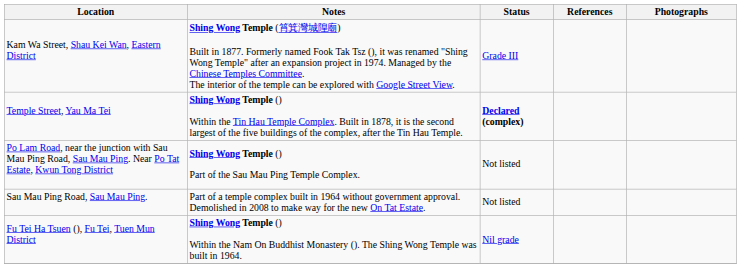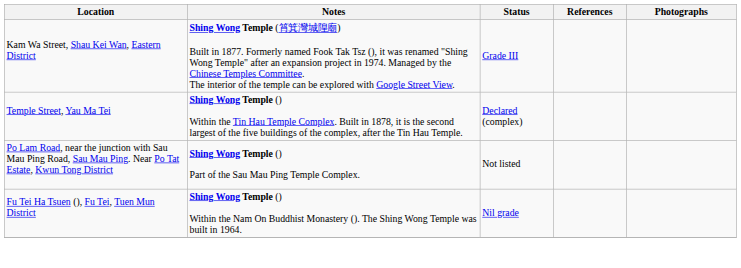Temple Street, Yau Ma Tei | Status: bold -> normal
- row: Sau Mau Ping Road, Sau Mau Ping. | Part of a temple complex built in 1964 without government approval. Demolished in 2008 to make way for the new On Tat Estate. | Not listed
